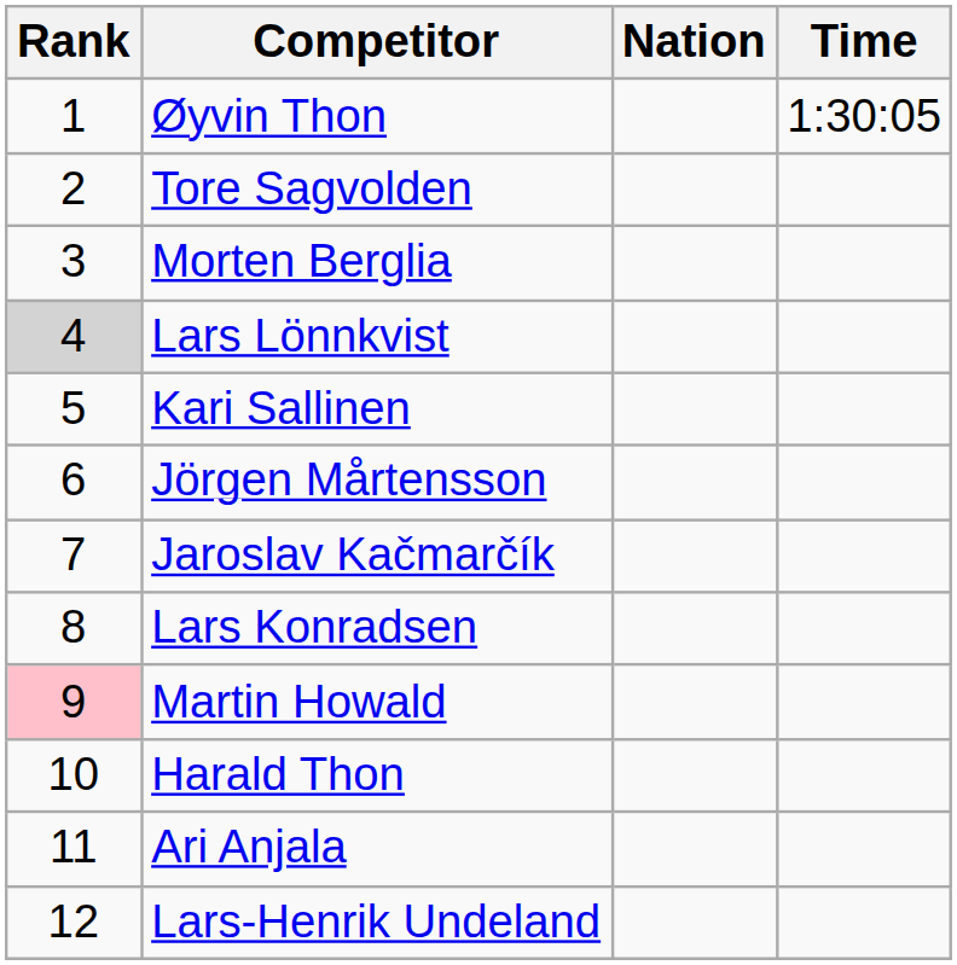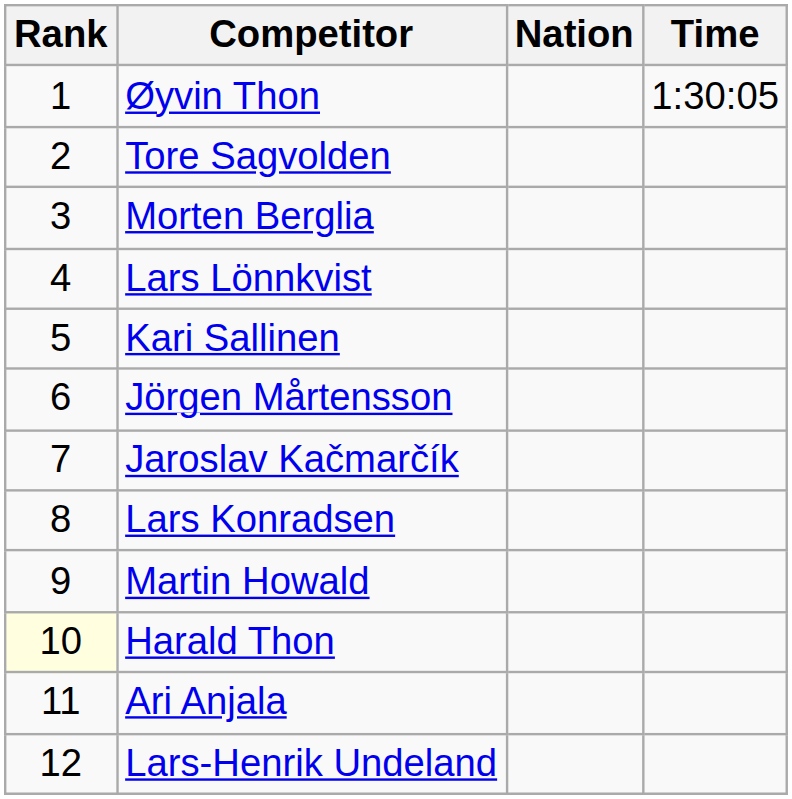Lars Lönnkvist | Rank: lightgrey background -> no background
Martin Howald | Rank: pink background -> no background
Harald Thon | Rank: no background -> lightyellow background
